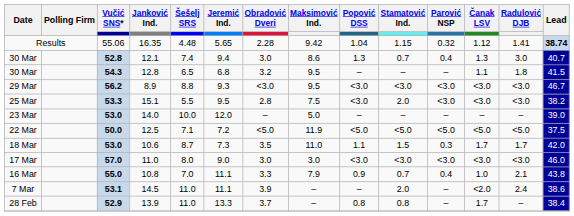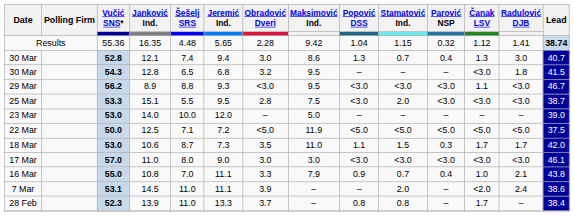Results | Vučić SNS*: 55.06 -> 55.36
30 Mar / 12.8 | Čanak LSV: 1.1 -> <3.0
29 Mar | Čanak LSV: <3.0 -> 1.1
25 Mar | Lead: 38.2 -> 38.7
17 Mar | Lead: 46.0 -> 46.1
28 Feb | Vučić SNS*: 52.9 -> 52.3
